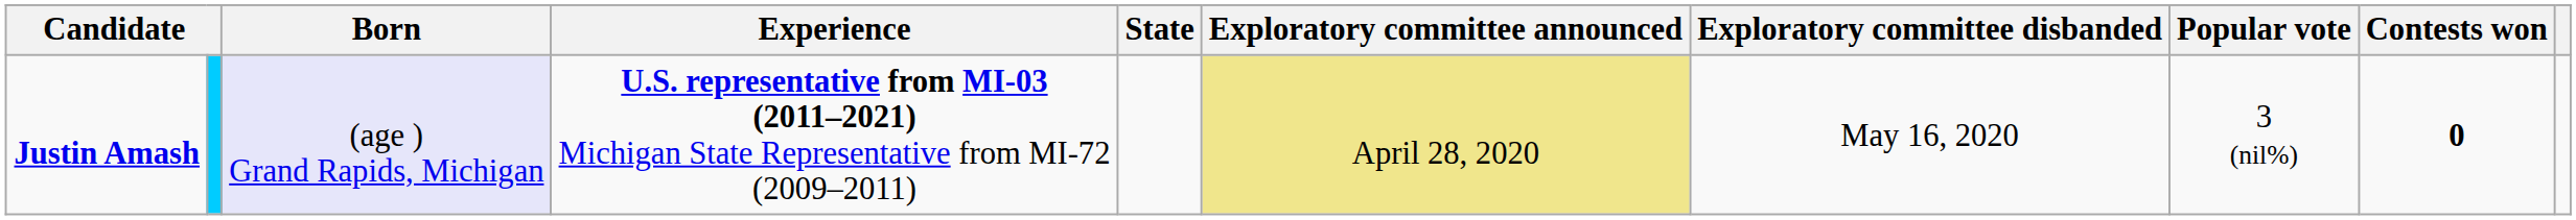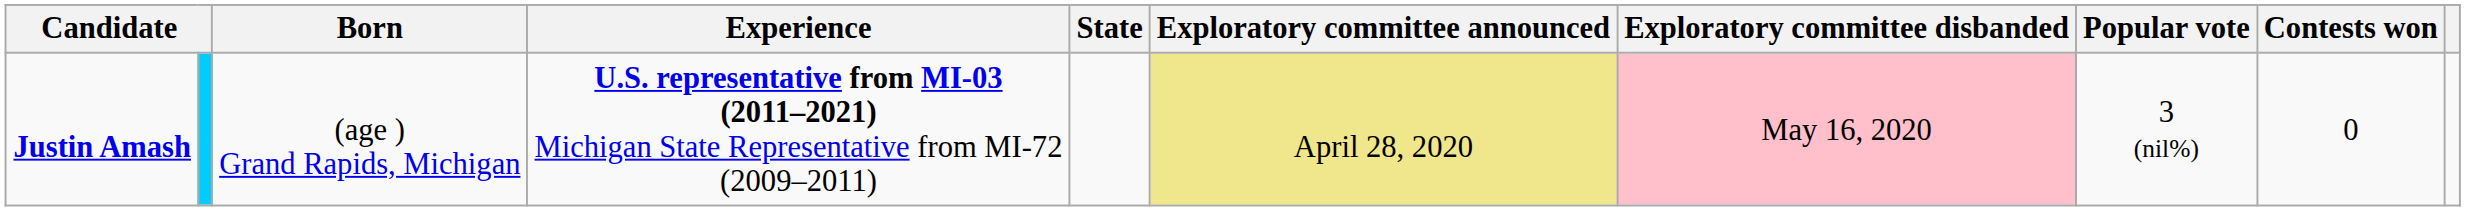Justin Amash | Born: lavender background -> no background
Justin Amash | Exploratory committee disbanded: no background -> pink background
Justin Amash | Contests won: bold -> normal
